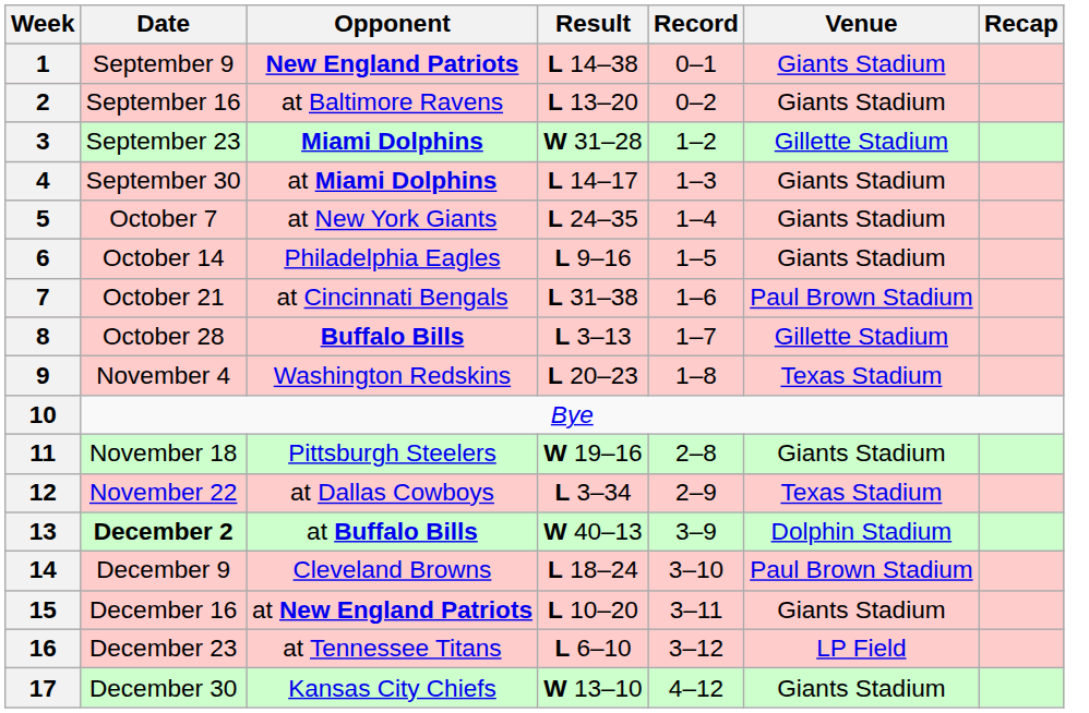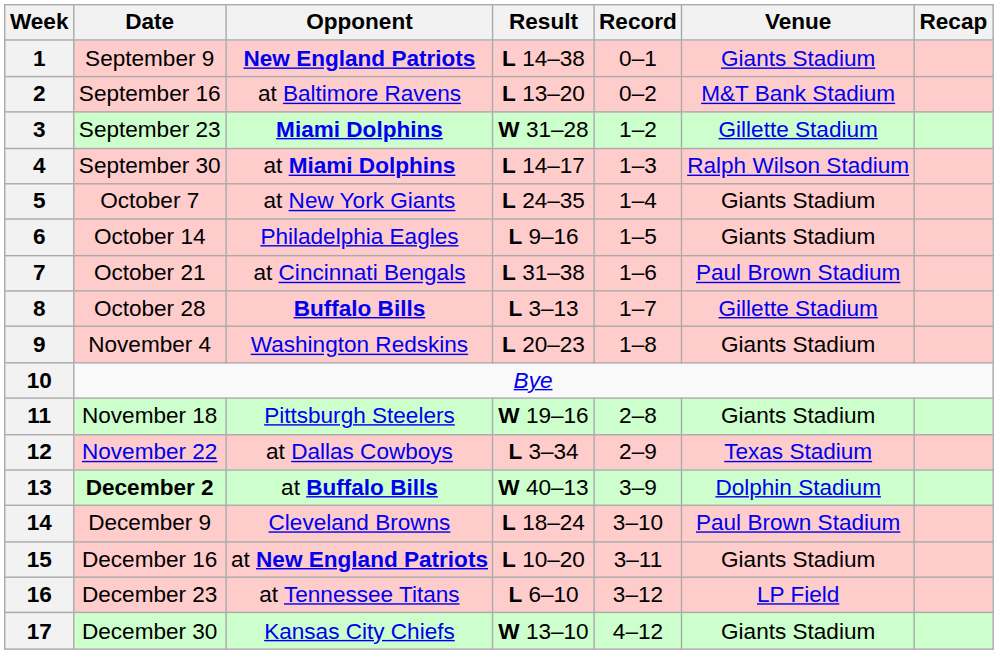2 | Venue: Giants Stadium -> M&T Bank Stadium
4 | Venue: Giants Stadium -> Ralph Wilson Stadium
9 | Venue: Texas Stadium -> Giants Stadium
